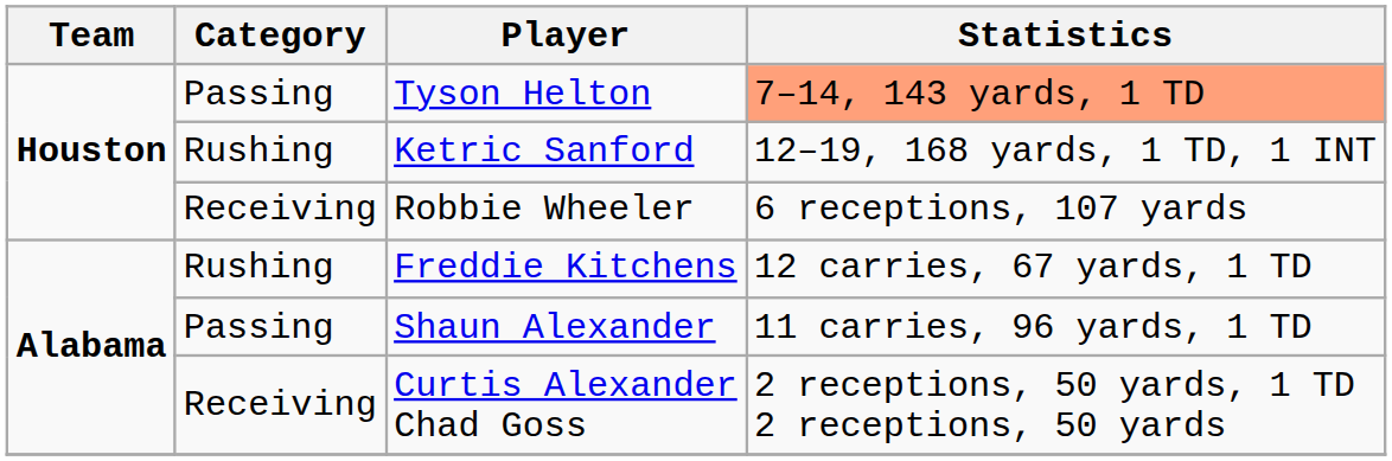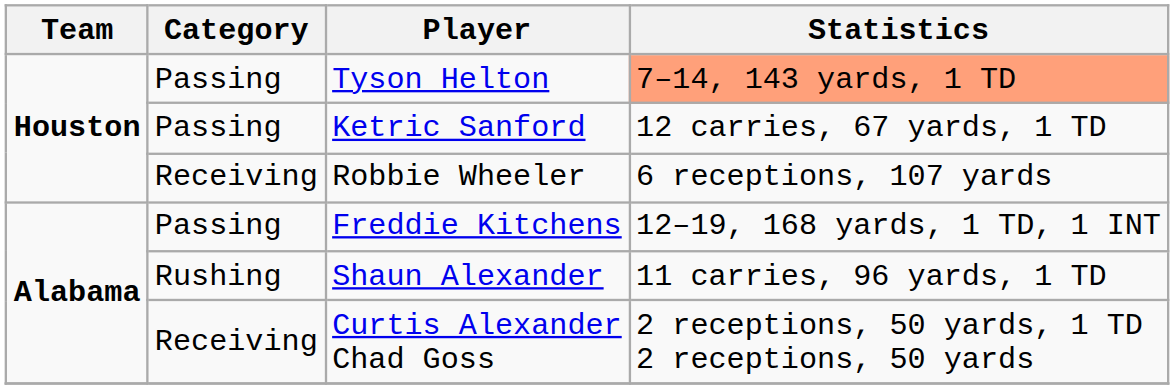Ketric Sanford | Category: Rushing -> Passing
Ketric Sanford | Statistics: 12–19, 168 yards, 1 TD, 1 INT -> 12 carries, 67 yards, 1 TD
Freddie Kitchens | Category: Rushing -> Passing
Freddie Kitchens | Statistics: 12 carries, 67 yards, 1 TD -> 12–19, 168 yards, 1 TD, 1 INT
Shaun Alexander | Category: Passing -> Rushing
